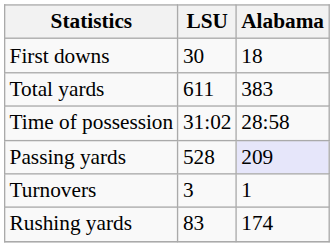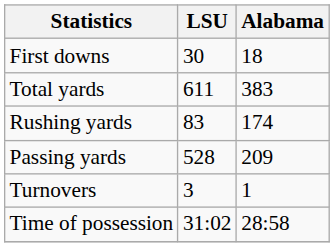rows swapped: Rushing yards <-> Time of possession
Passing yards | Alabama: lavender background -> no background
